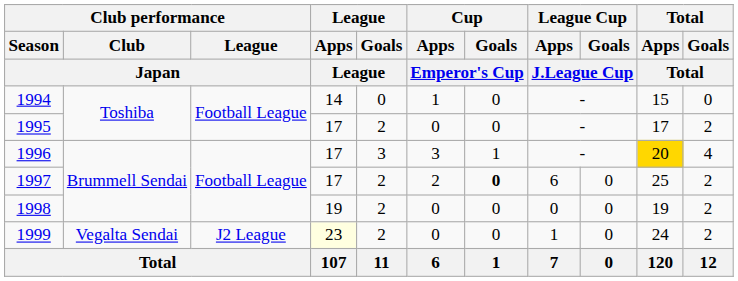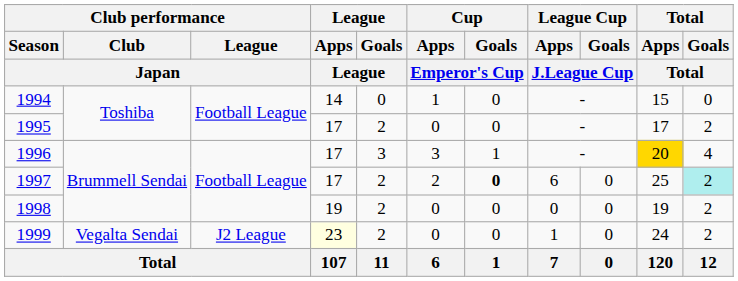1997 | Total / Goals / Total: no background -> paleturquoise background
